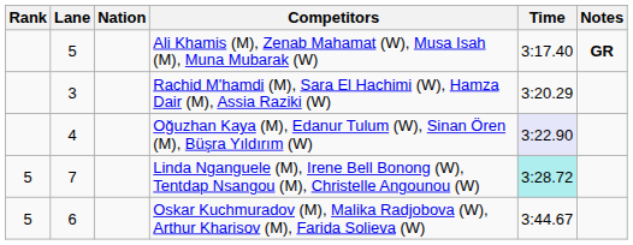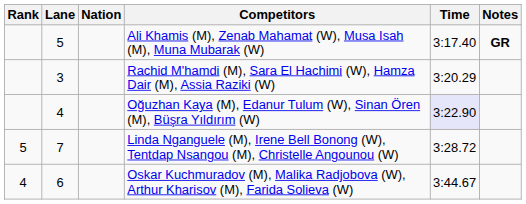row 5 | Time: paleturquoise background -> no background
row 6 | Rank: 5 -> 4
